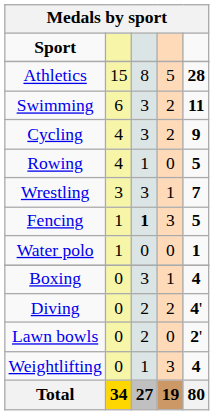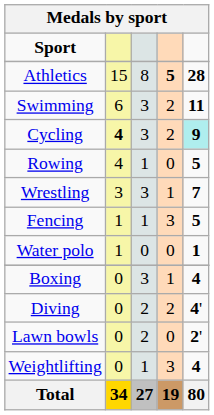Athletics | column 4: normal -> bold
Cycling | column 2: normal -> bold
Cycling | column 5: no background -> paleturquoise background
Fencing | column 3: bold -> normal
